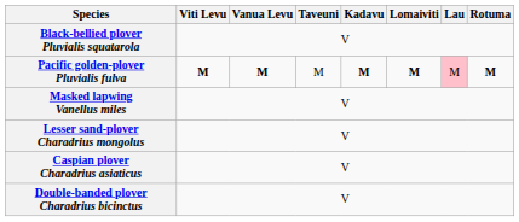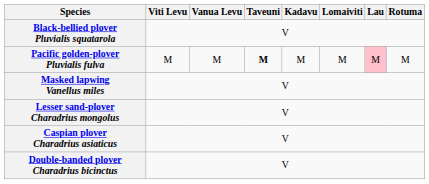Pacific golden-plover Pluvialis fulva | Viti Levu: bold -> normal
Pacific golden-plover Pluvialis fulva | Vanua Levu: bold -> normal
Pacific golden-plover Pluvialis fulva | Taveuni: normal -> bold
Pacific golden-plover Pluvialis fulva | Kadavu: bold -> normal
Pacific golden-plover Pluvialis fulva | Lomaiviti: bold -> normal
Pacific golden-plover Pluvialis fulva | Rotuma: bold -> normal
